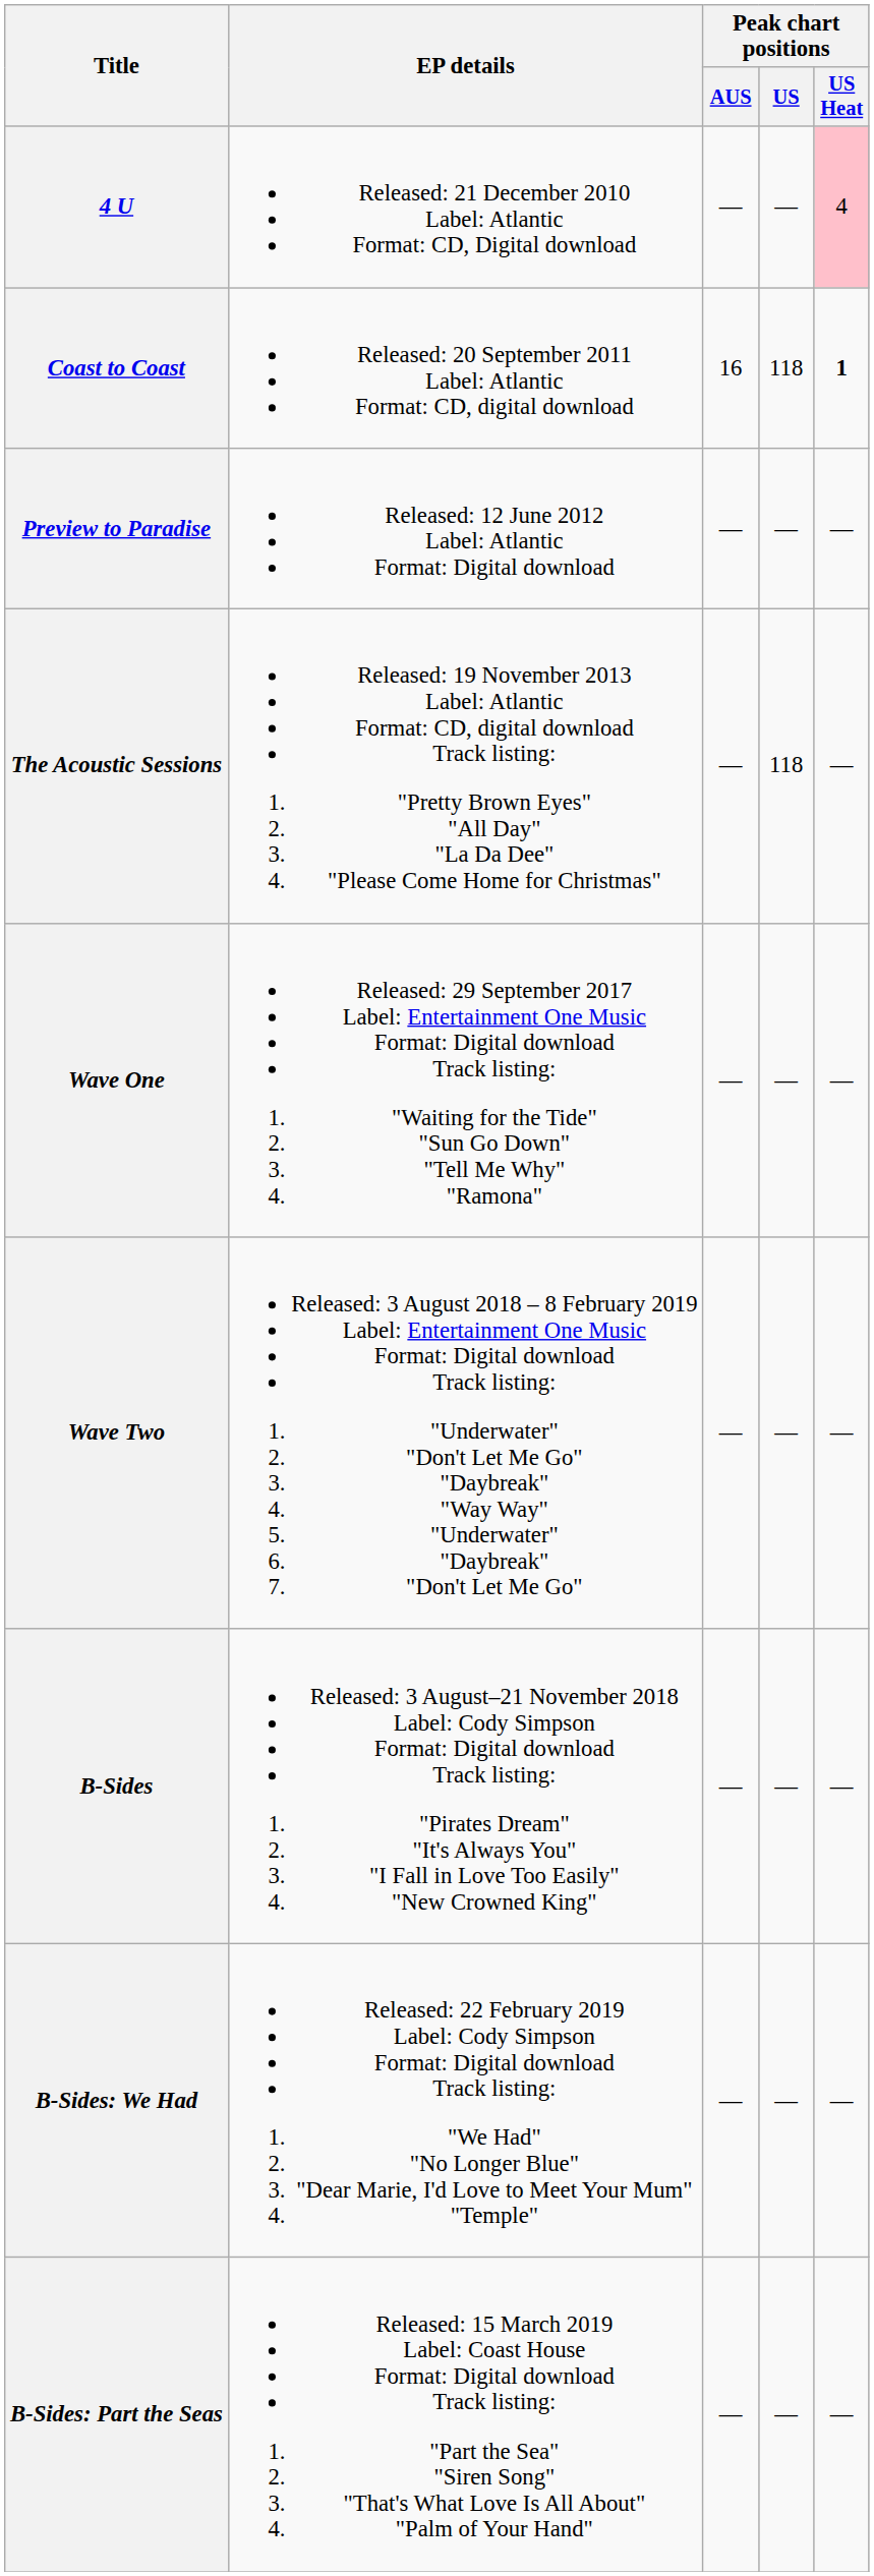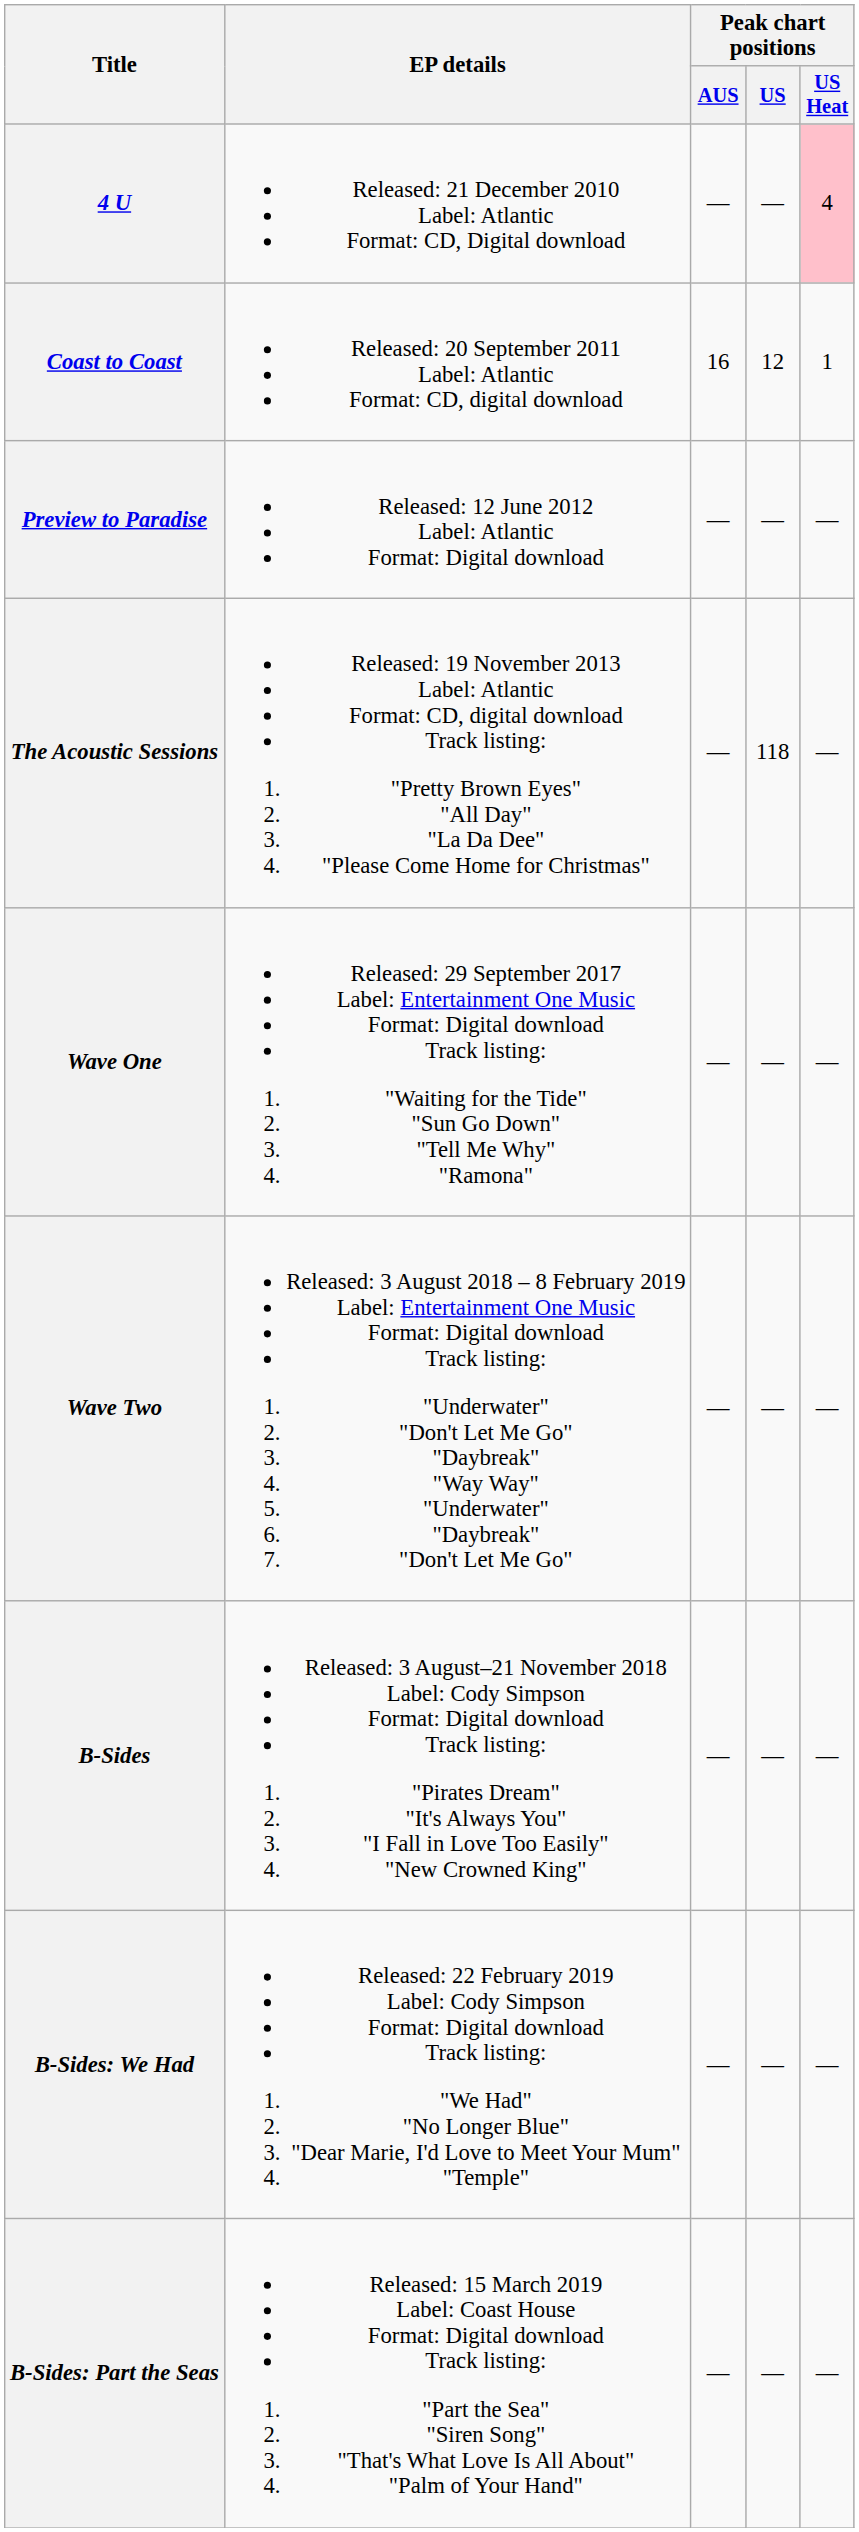Coast to Coast | Peak chart positions / US: 118 -> 12
Coast to Coast | Peak chart positions / US Heat: bold -> normal
